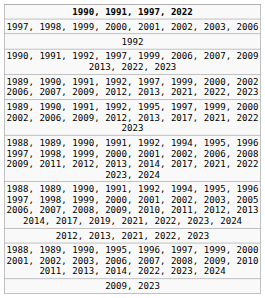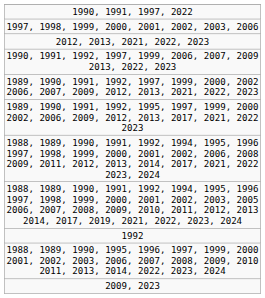row 1 | column 1: bold -> normal
row 3 | column 1: 1992 -> 2012, 2013, 2021, 2022, 2023
row 9 | column 1: 2012, 2013, 2021, 2022, 2023 -> 1992
